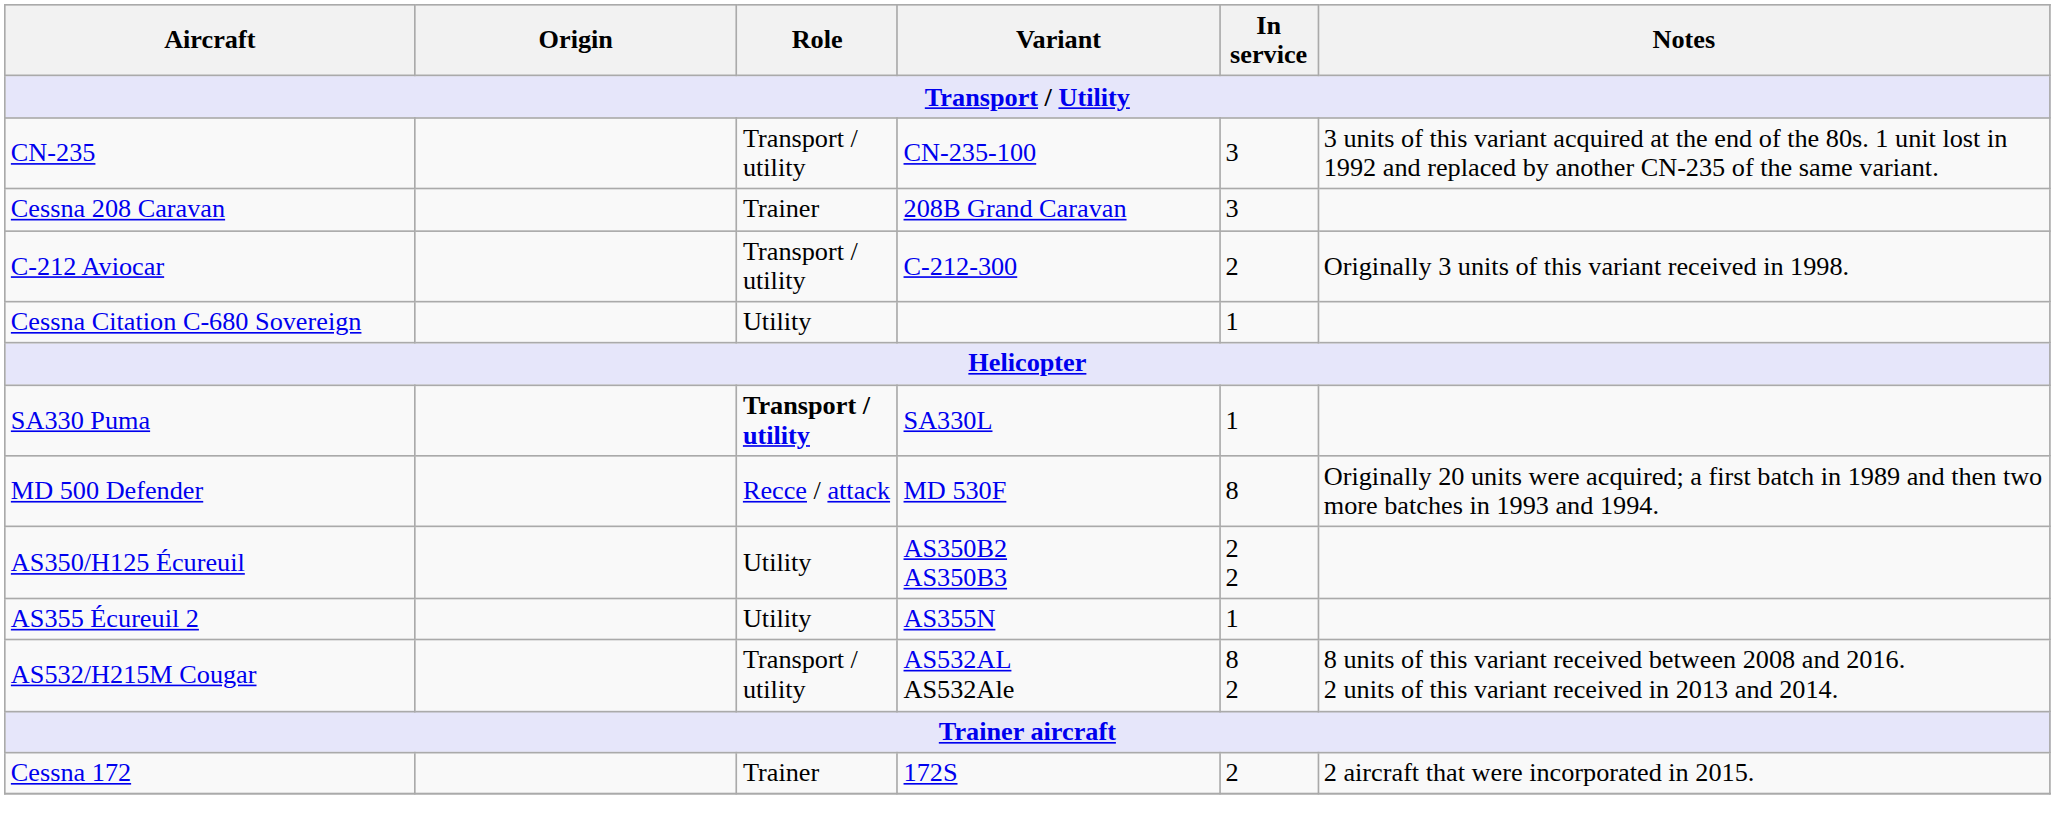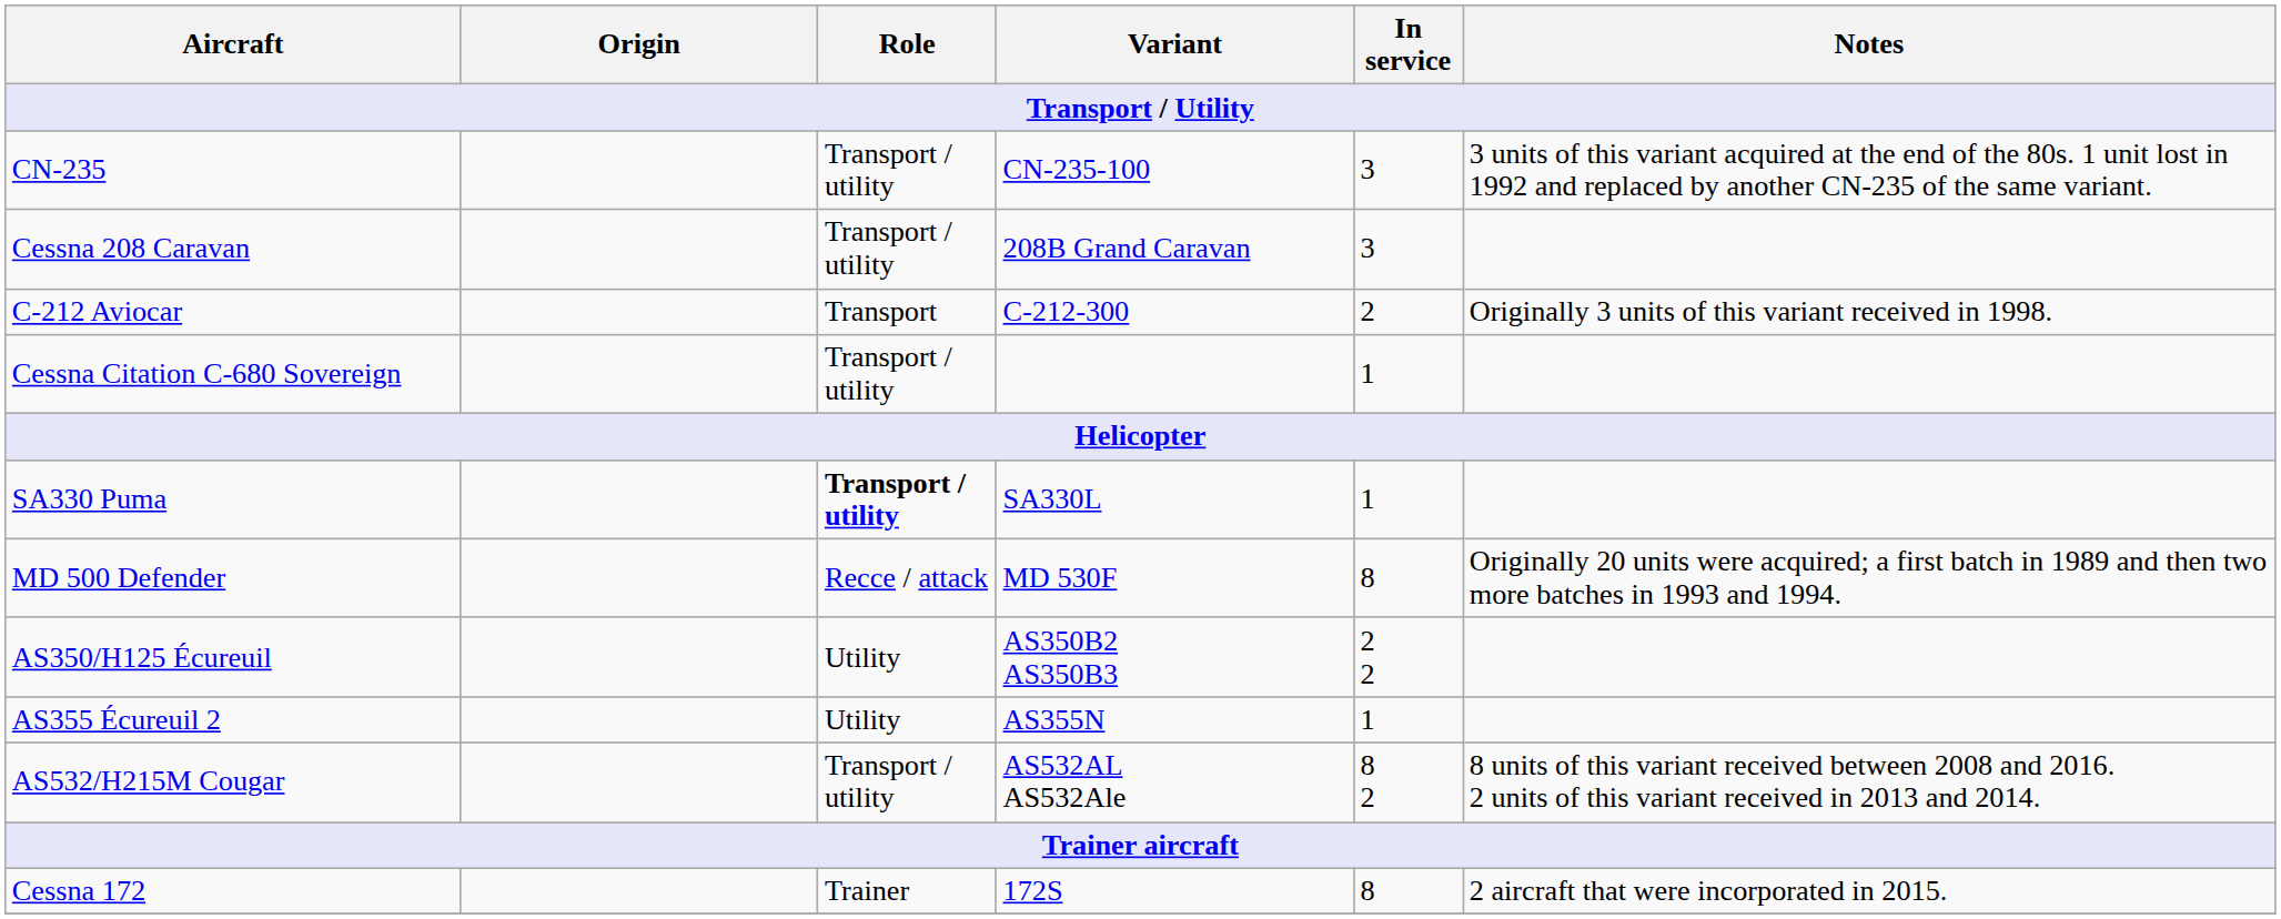Cessna 208 Caravan | Role: Trainer -> Transport / utility
C-212 Aviocar | Role: Transport / utility -> Transport
Cessna Citation C-680 Sovereign | Role: Utility -> Transport / utility
Cessna 172 | In service: 2 -> 8
